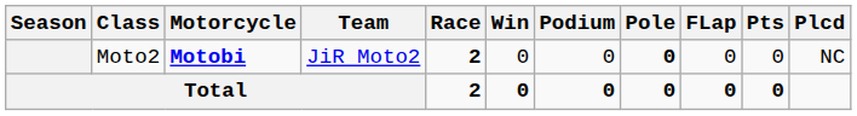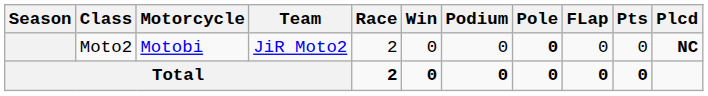row 2 | Motorcycle: bold -> normal
row 2 | Race: bold -> normal
row 2 | Plcd: normal -> bold
